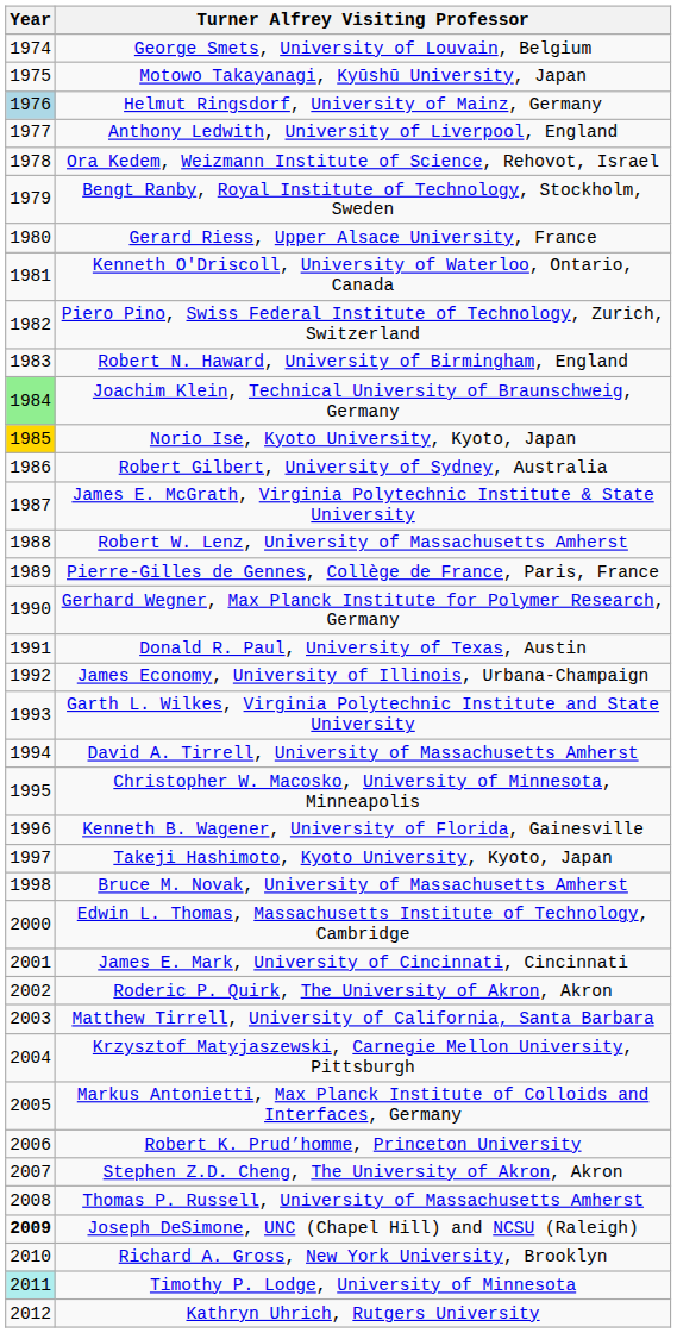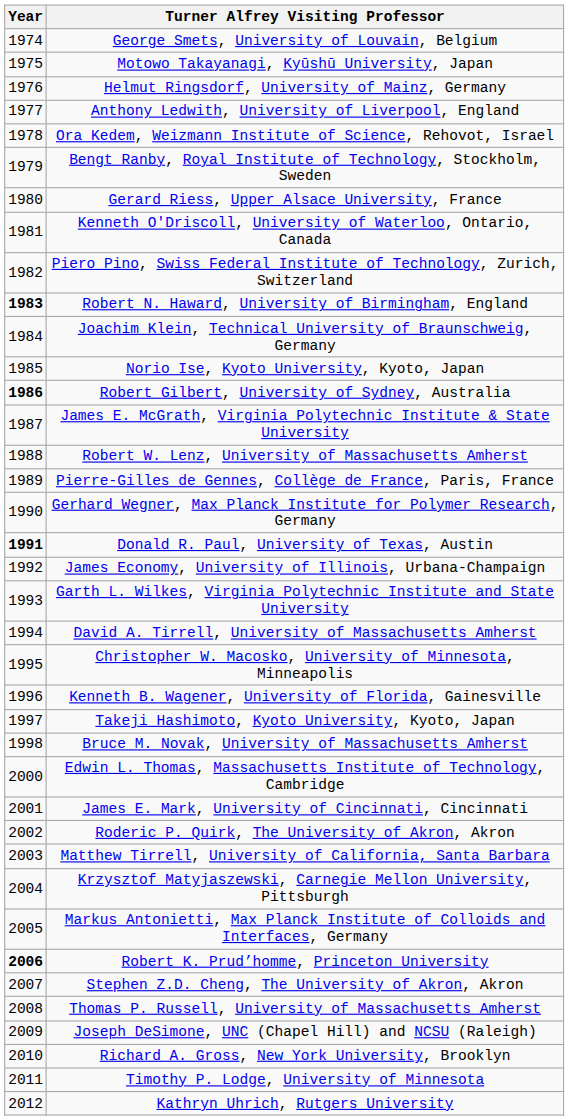Helmut Ringsdorf, University of Mainz, Germany | Year: lightblue background -> no background
Robert N. Haward, University of Birmingham, England | Year: normal -> bold
Joachim Klein, Technical University of Braunschweig, Germany | Year: lightgreen background -> no background
Norio Ise, Kyoto University, Kyoto, Japan | Year: gold background -> no background
Robert Gilbert, University of Sydney, Australia | Year: normal -> bold
Donald R. Paul, University of Texas, Austin | Year: normal -> bold
Robert K. Prud’homme, Princeton University | Year: normal -> bold
Joseph DeSimone, UNC (Chapel Hill) and NCSU (Raleigh) | Year: bold -> normal
Timothy P. Lodge, University of Minnesota | Year: paleturquoise background -> no background
